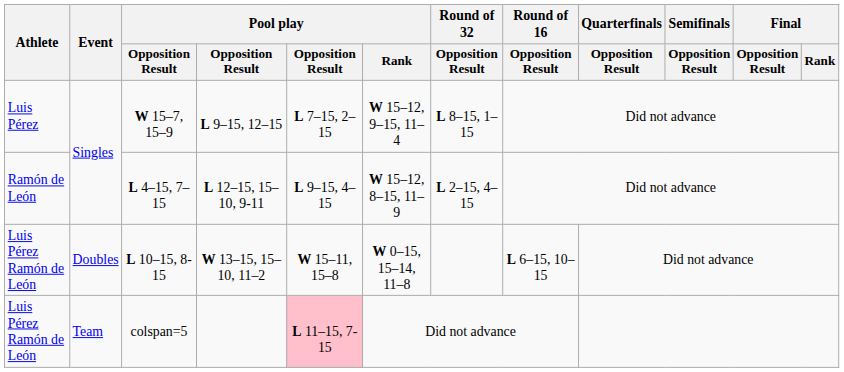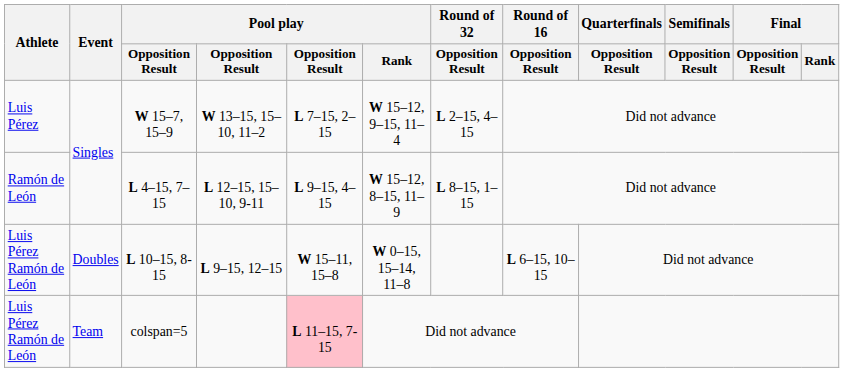W 15–7, 15–9 | column 4: L 9–15, 12–15 -> W 13–15, 15–10, 11–2
W 15–7, 15–9 | Round of 32 / Opposition Result: L 8–15, 1–15 -> L 2–15, 4–15
L 4–15, 7–15 | Round of 32 / Opposition Result: L 2–15, 4–15 -> L 8–15, 1–15
L 10–15, 8-15 | column 4: W 13–15, 15–10, 11–2 -> L 9–15, 12–15
